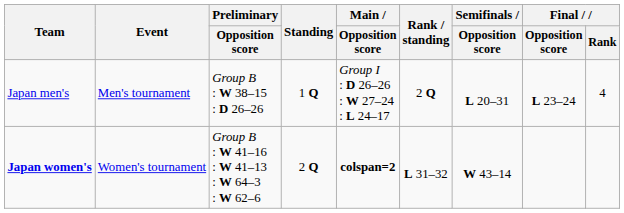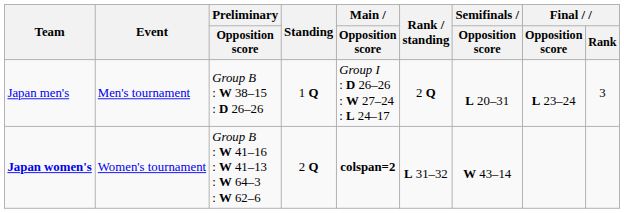Japan men's | Final / Rank: 4 -> 3
